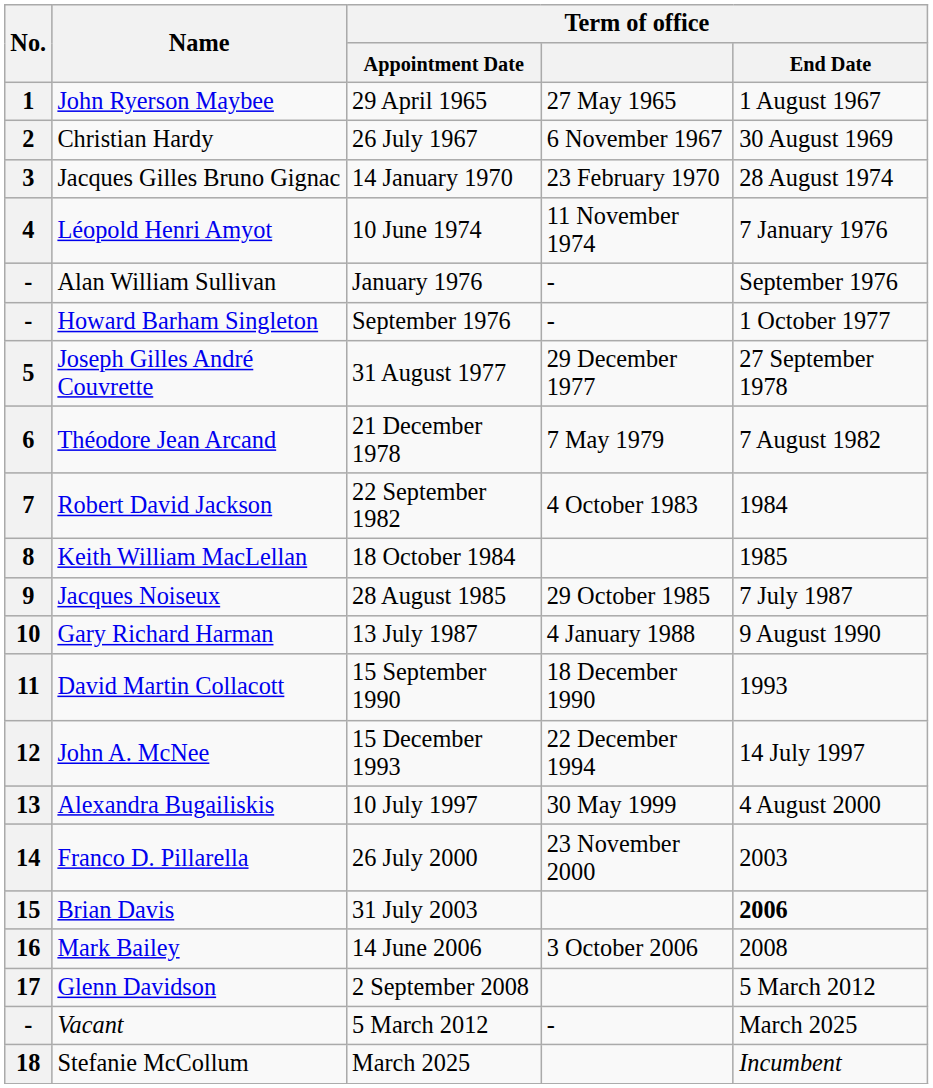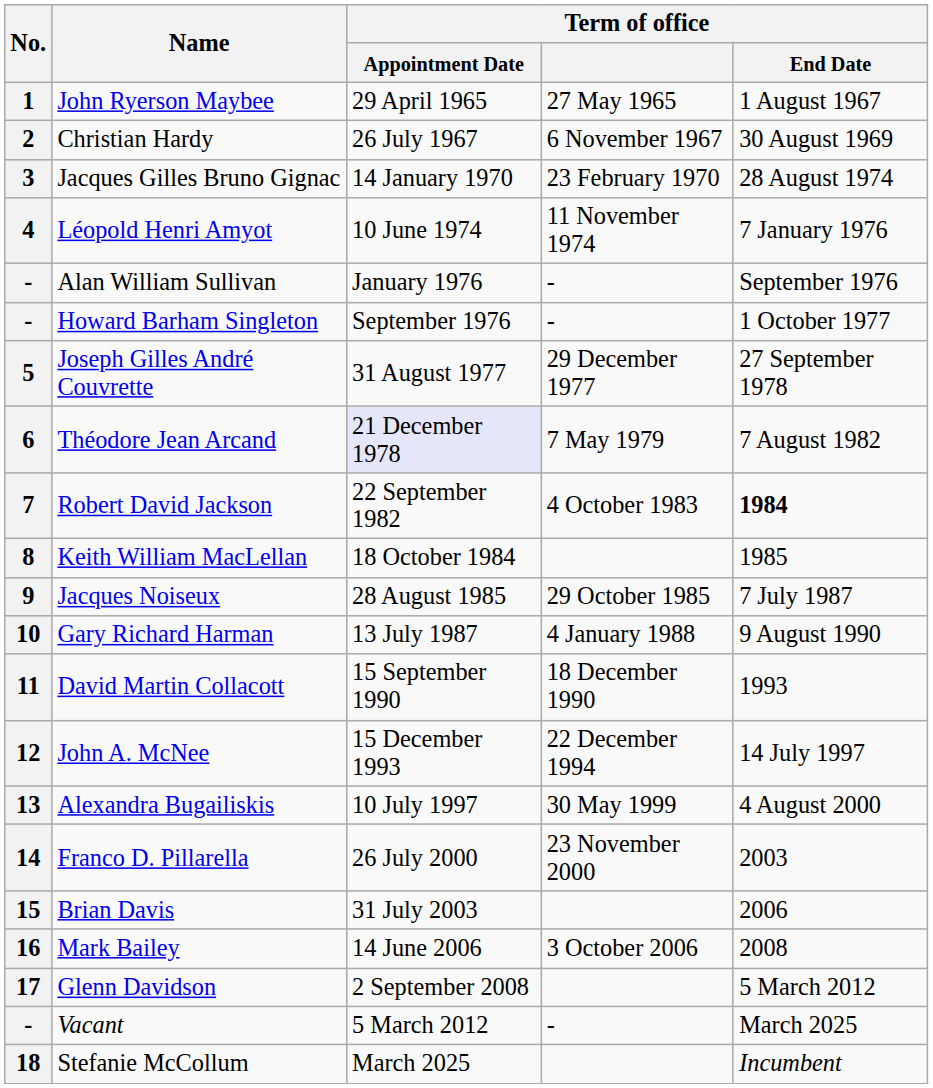6 | Term of office / Appointment Date: no background -> lavender background
7 | Term of office / End Date: normal -> bold
15 | Term of office / End Date: bold -> normal
